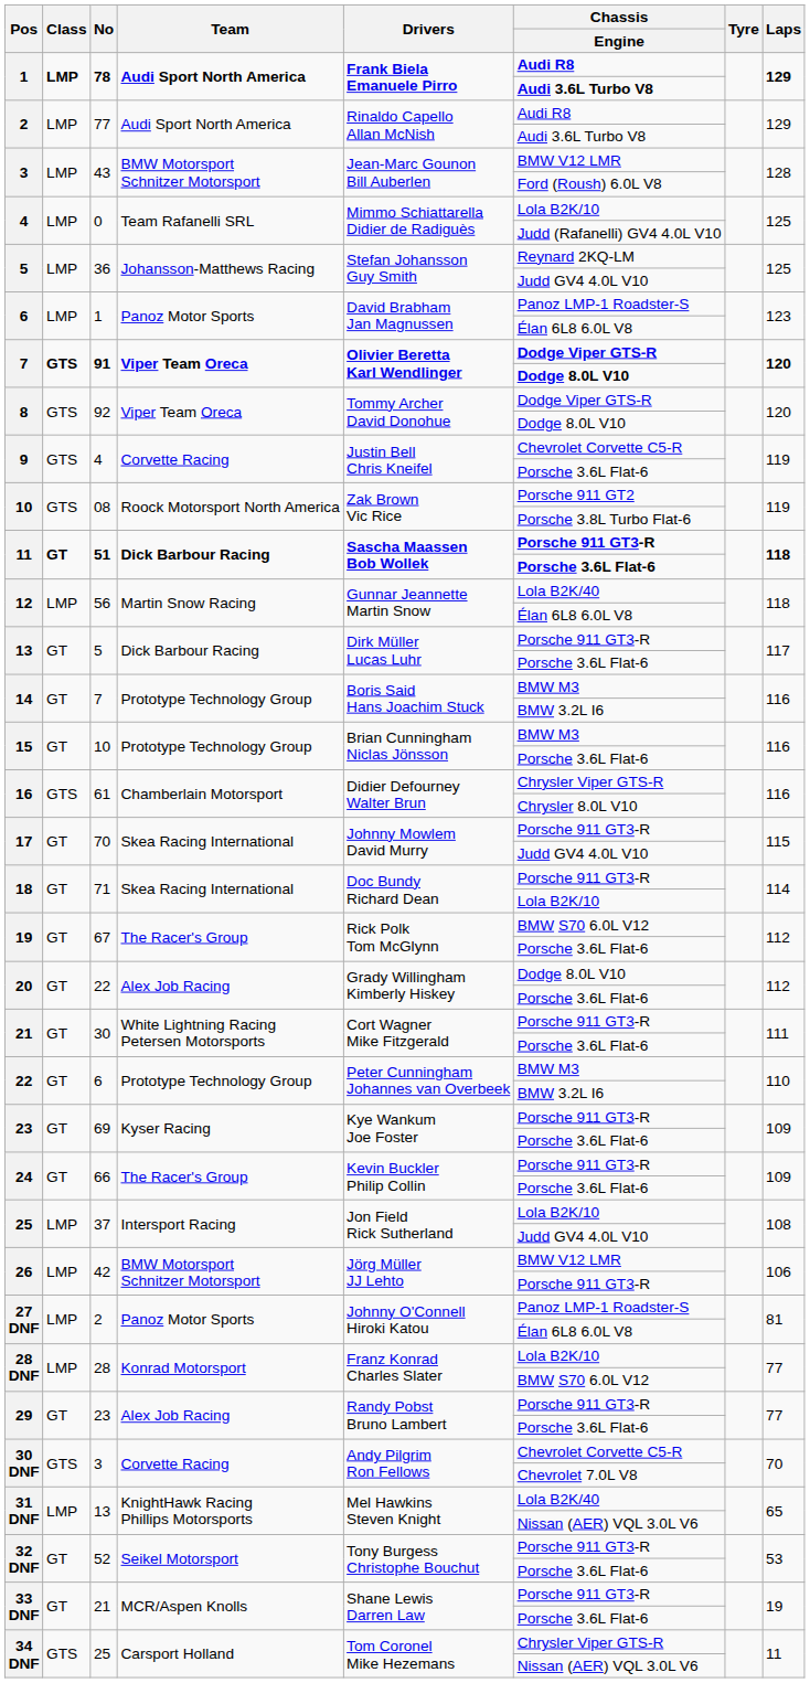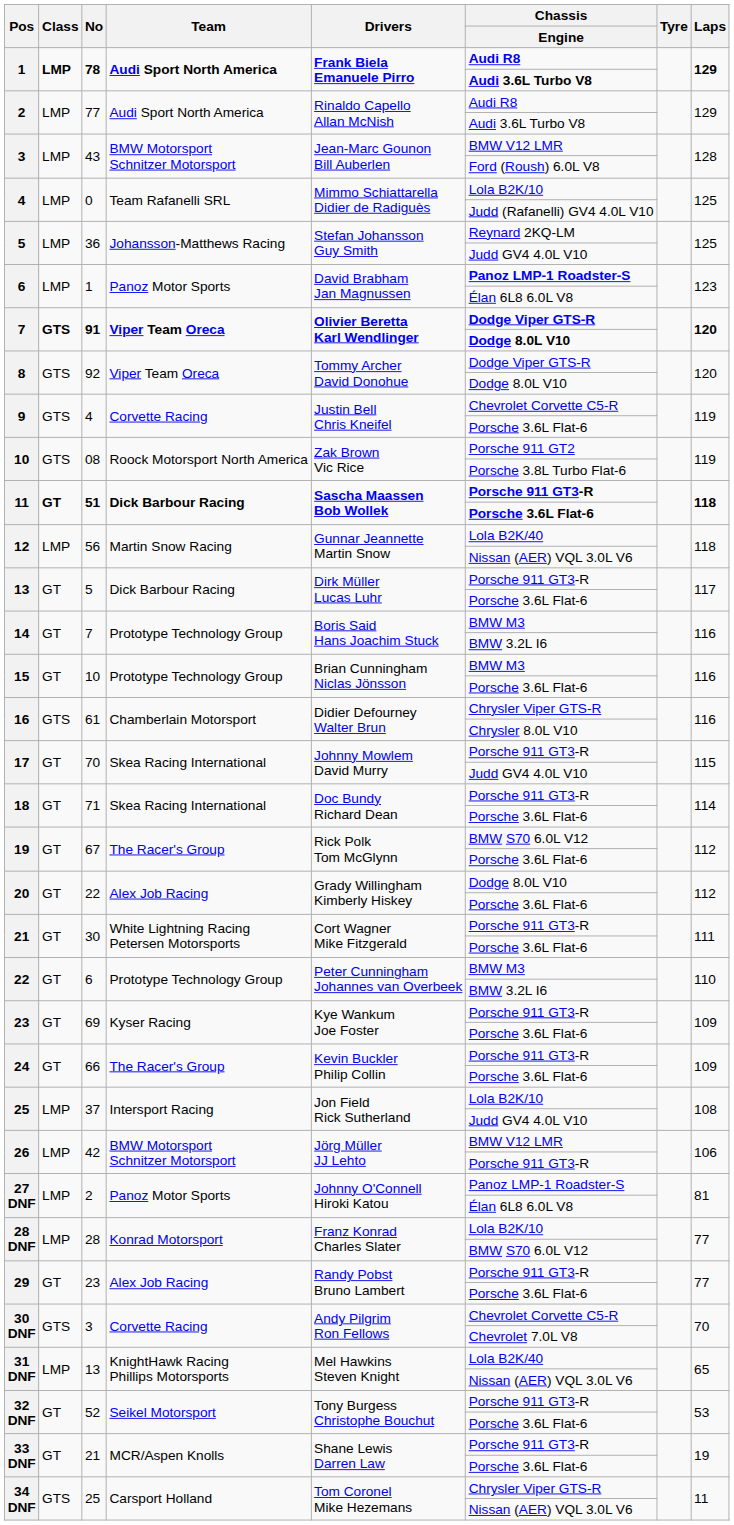row 13 | Chassis / Engine: normal -> bold
row 26 | Chassis / Engine: Élan 6L8 6.0L V8 -> Nissan (AER) VQL 3.0L V6
row 38 | Chassis / Engine: Lola B2K/10 -> Porsche 3.6L Flat-6
